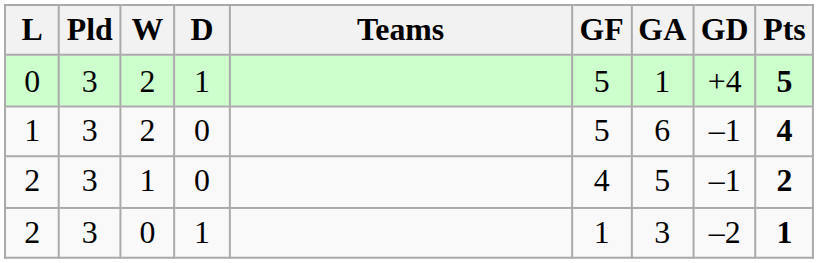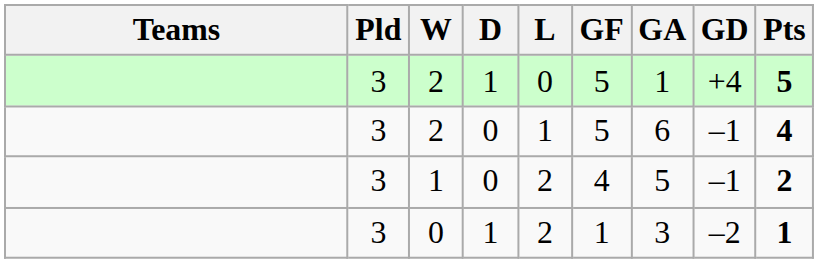columns swapped: Teams <-> L
